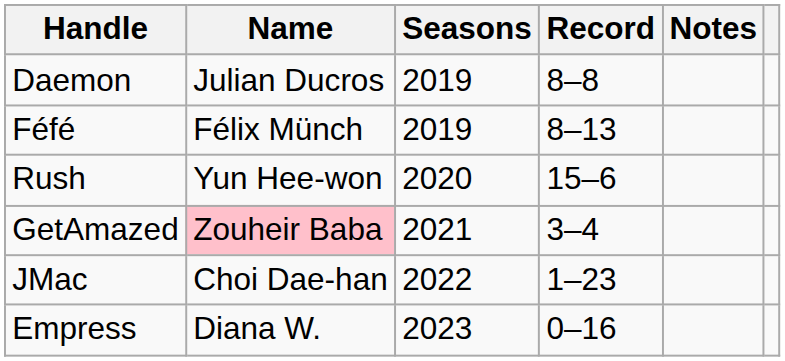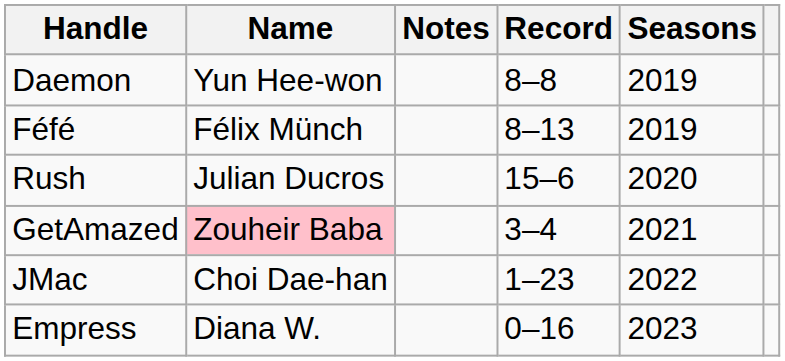columns swapped: Seasons <-> Notes
Daemon | Name: Julian Ducros -> Yun Hee-won
Rush | Name: Yun Hee-won -> Julian Ducros
